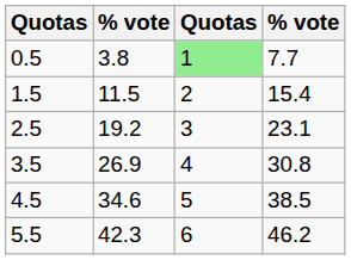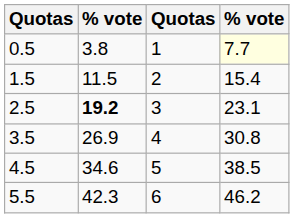0.5 | column 3: lightgreen background -> no background
0.5 | column 4: no background -> lightyellow background
2.5 | column 2: normal -> bold
